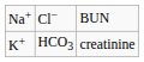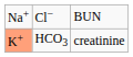HCO3 | column 1: no background -> lightsalmon background
